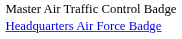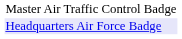row 2 | column 1: no background -> lavender background
